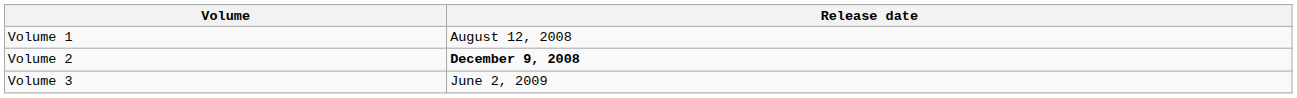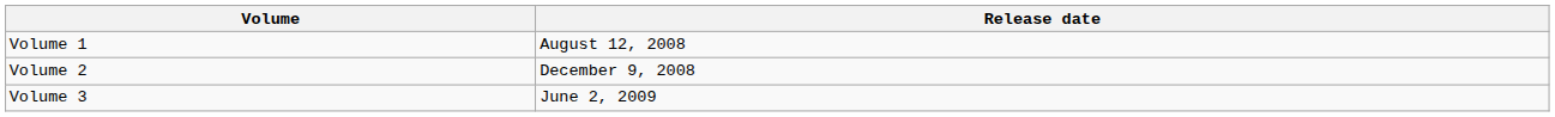Volume 2 | Release date: bold -> normal
